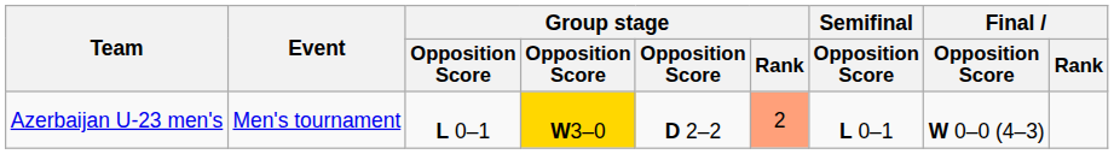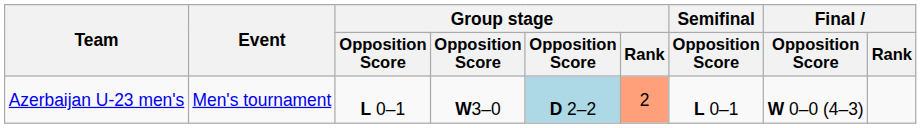Azerbaijan U-23 men's | column 4: gold background -> no background
Azerbaijan U-23 men's | column 5: no background -> lightblue background
